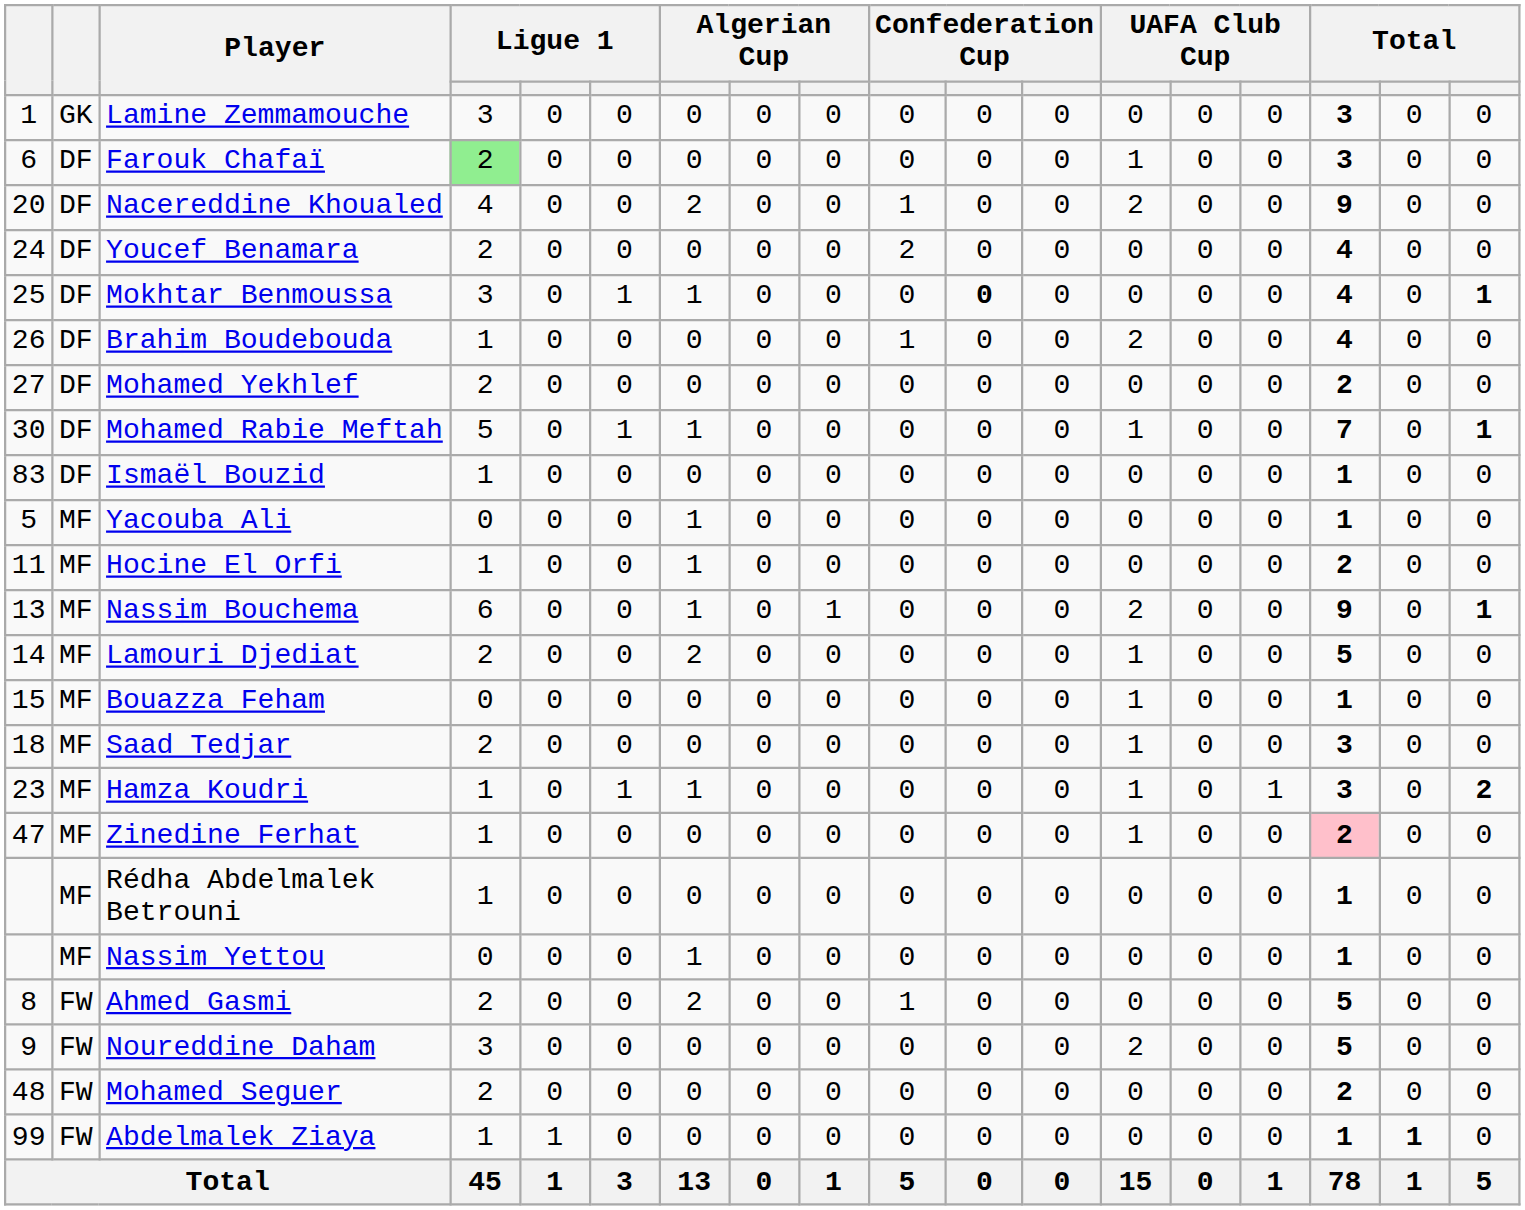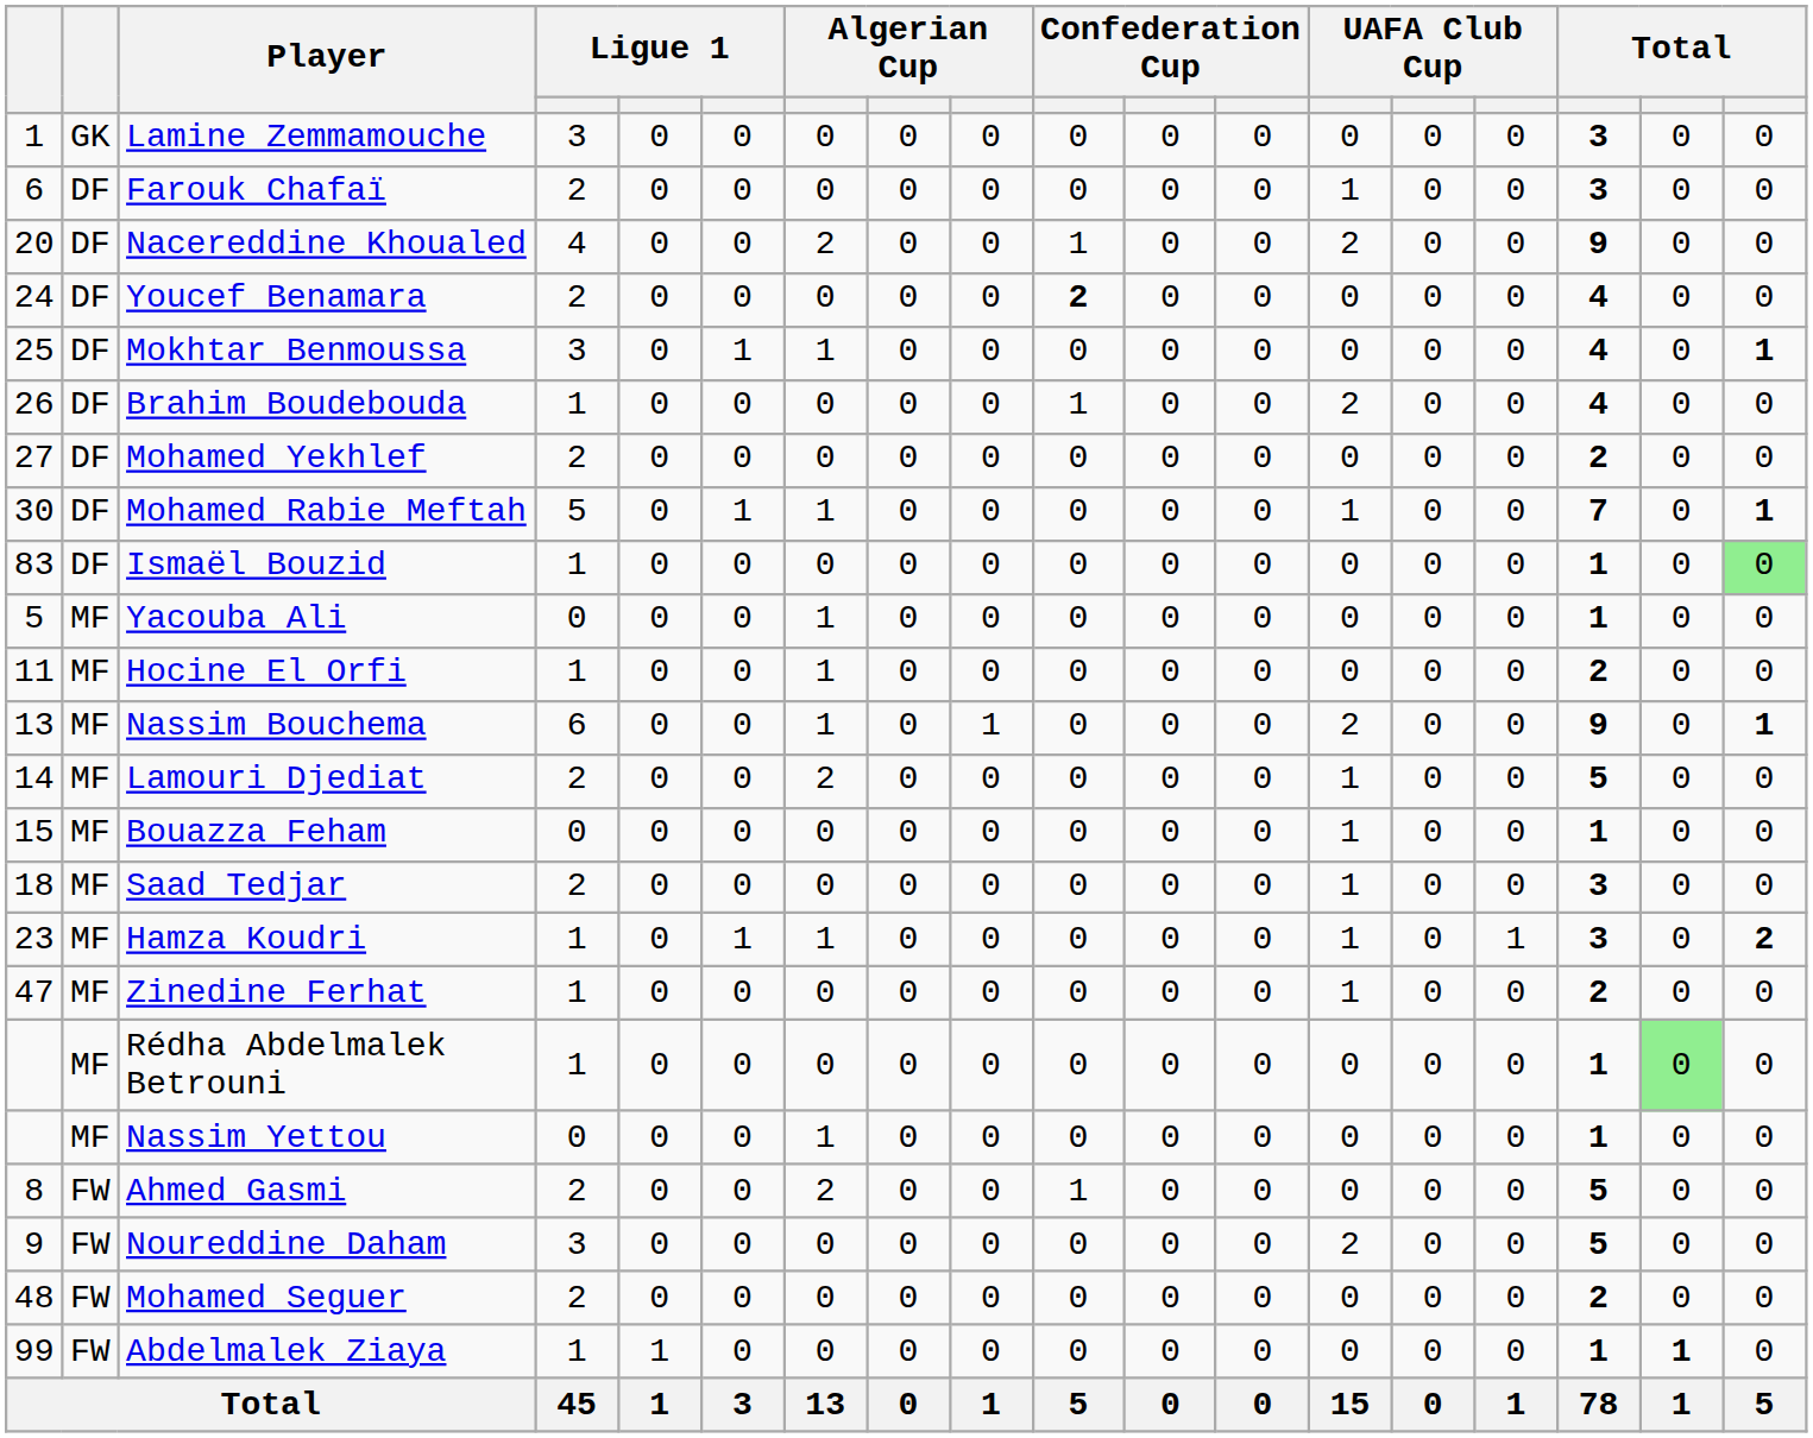Farouk Chafaï | column 4: lightgreen background -> no background
Youcef Benamara | column 10: normal -> bold
Mokhtar Benmoussa | column 11: bold -> normal
Ismaël Bouzid | column 18: no background -> lightgreen background
Zinedine Ferhat | column 16: pink background -> no background
Rédha Abdelmalek Betrouni | column 17: no background -> lightgreen background
